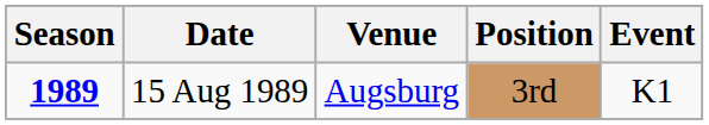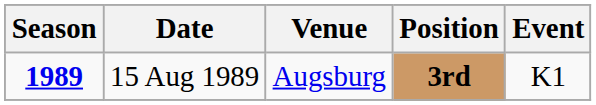15 Aug 1989 | Position: normal -> bold
